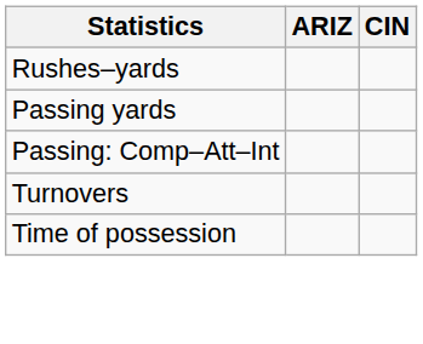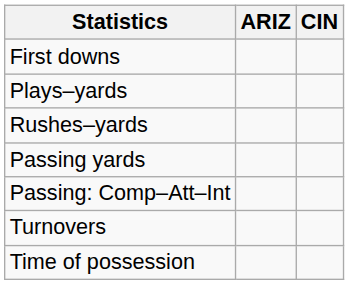+ row: First downs
+ row: Plays–yards
